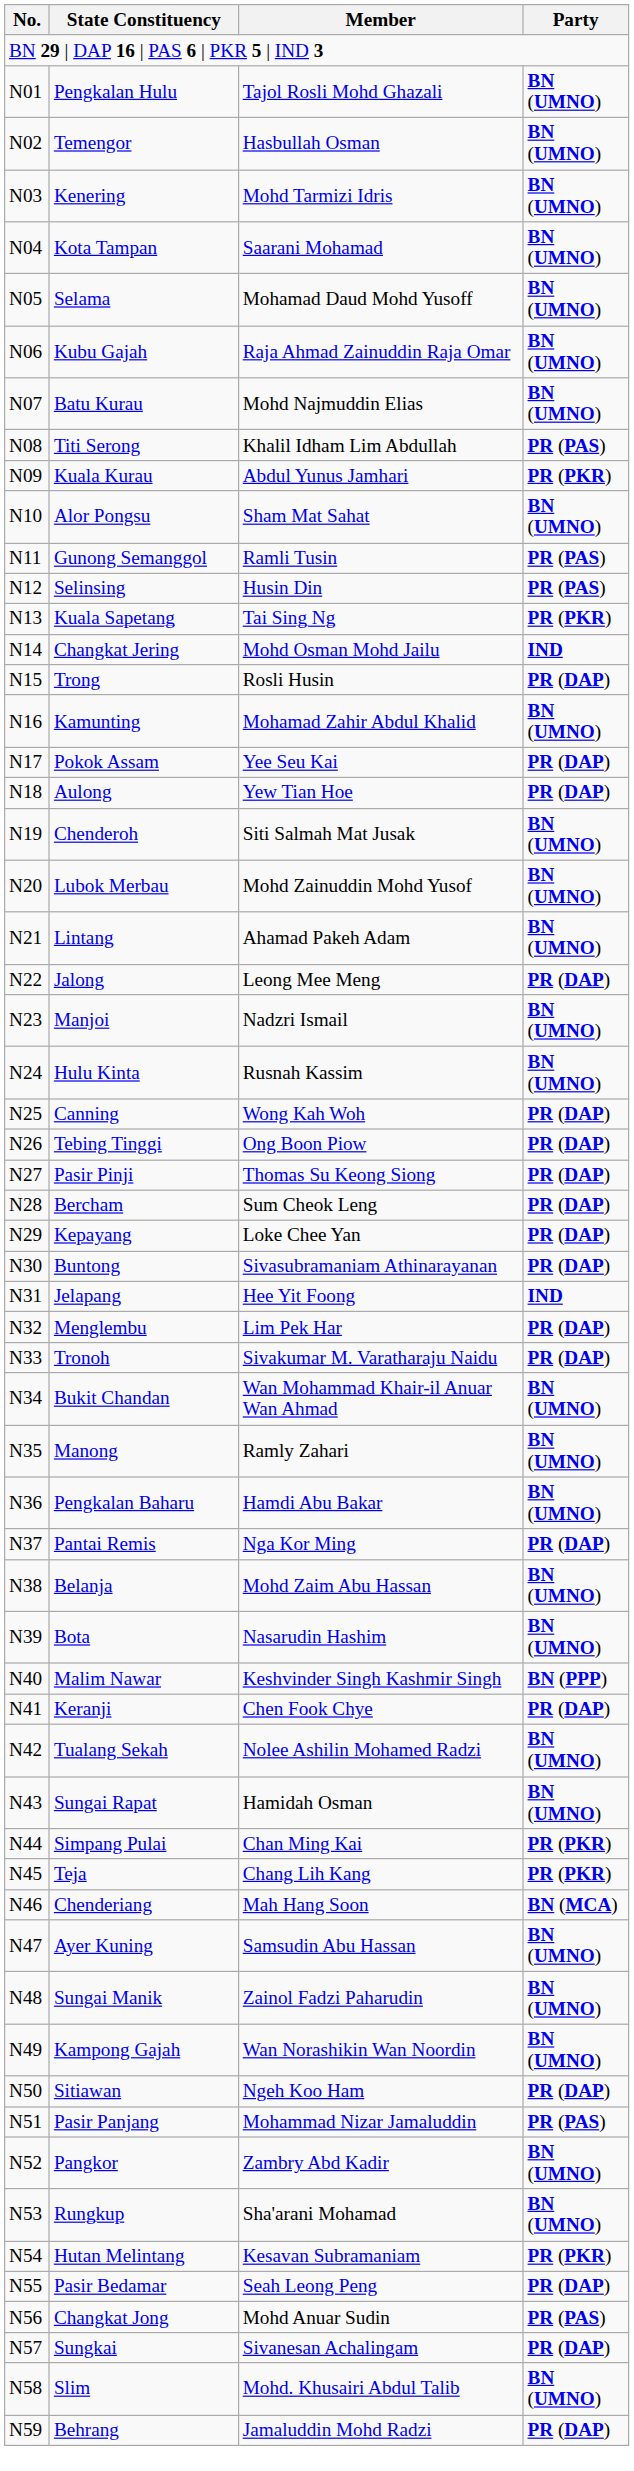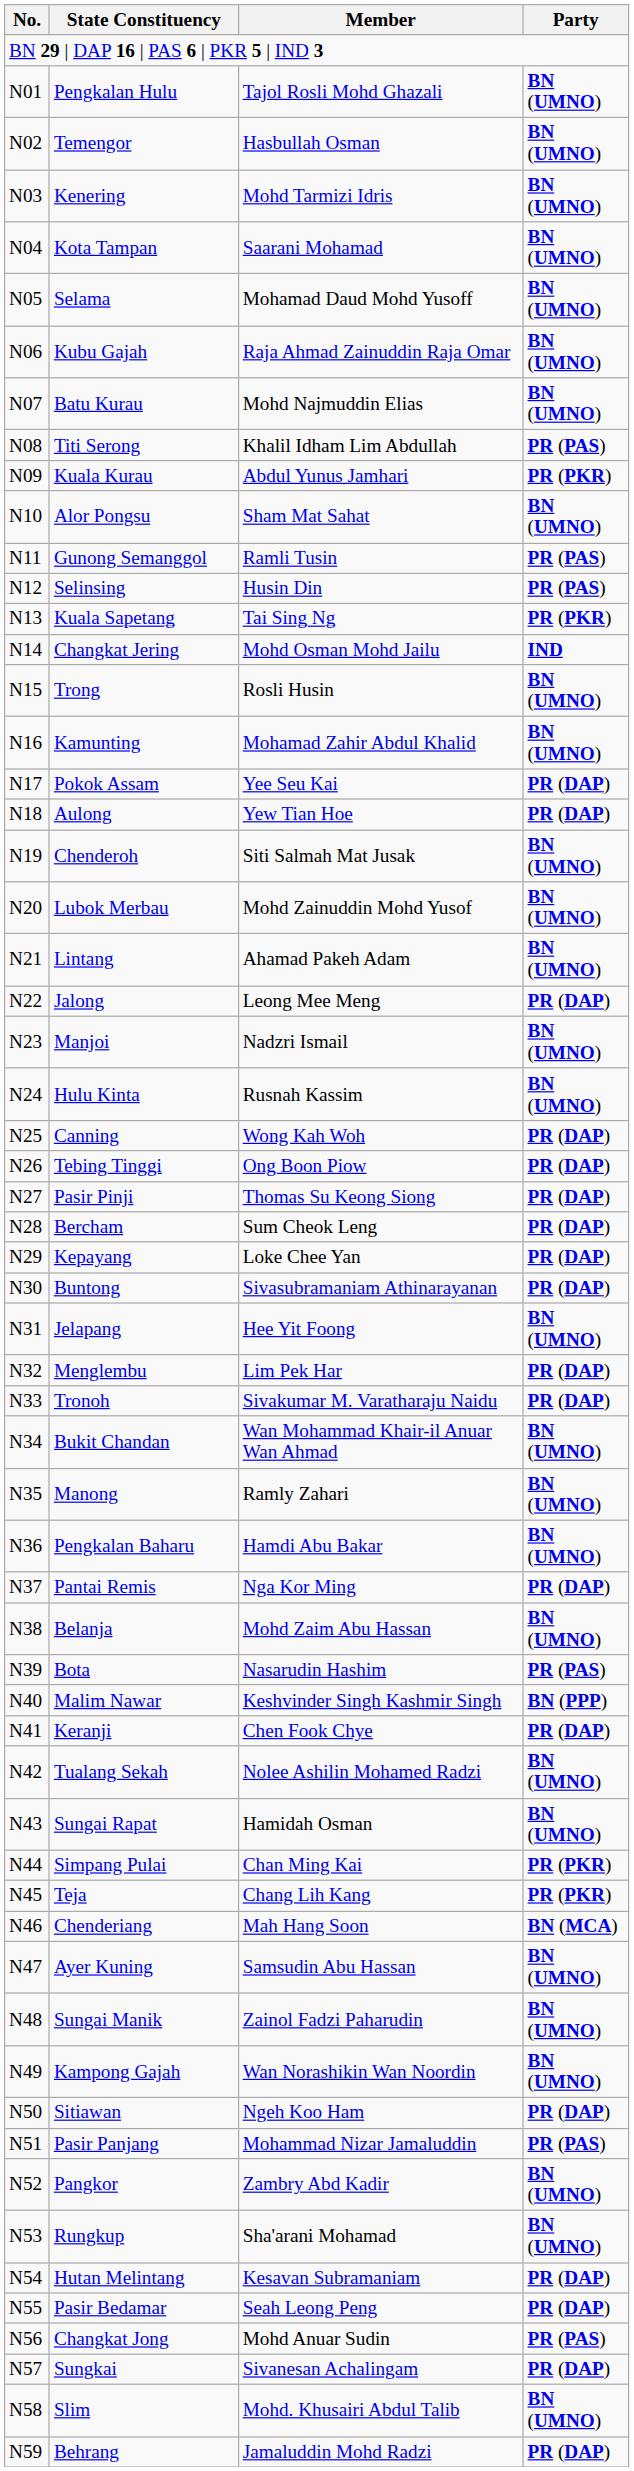Trong | Party: PR (DAP) -> BN (UMNO)
Jelapang | Party: IND -> BN (UMNO)
Bota | Party: BN (UMNO) -> PR (PAS)
Hutan Melintang | Party: PR (PKR) -> PR (DAP)
